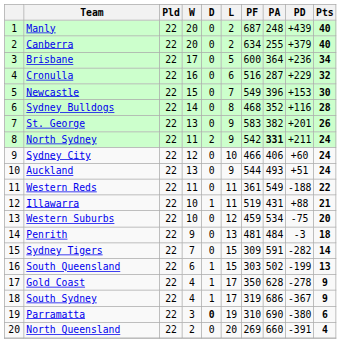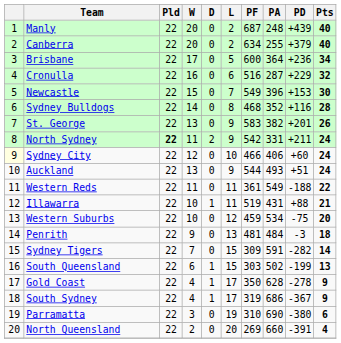North Sydney | Pld: normal -> bold
North Sydney | PA: bold -> normal
Sydney City | column 1: no background -> lightyellow background
Parramatta | D: bold -> normal
